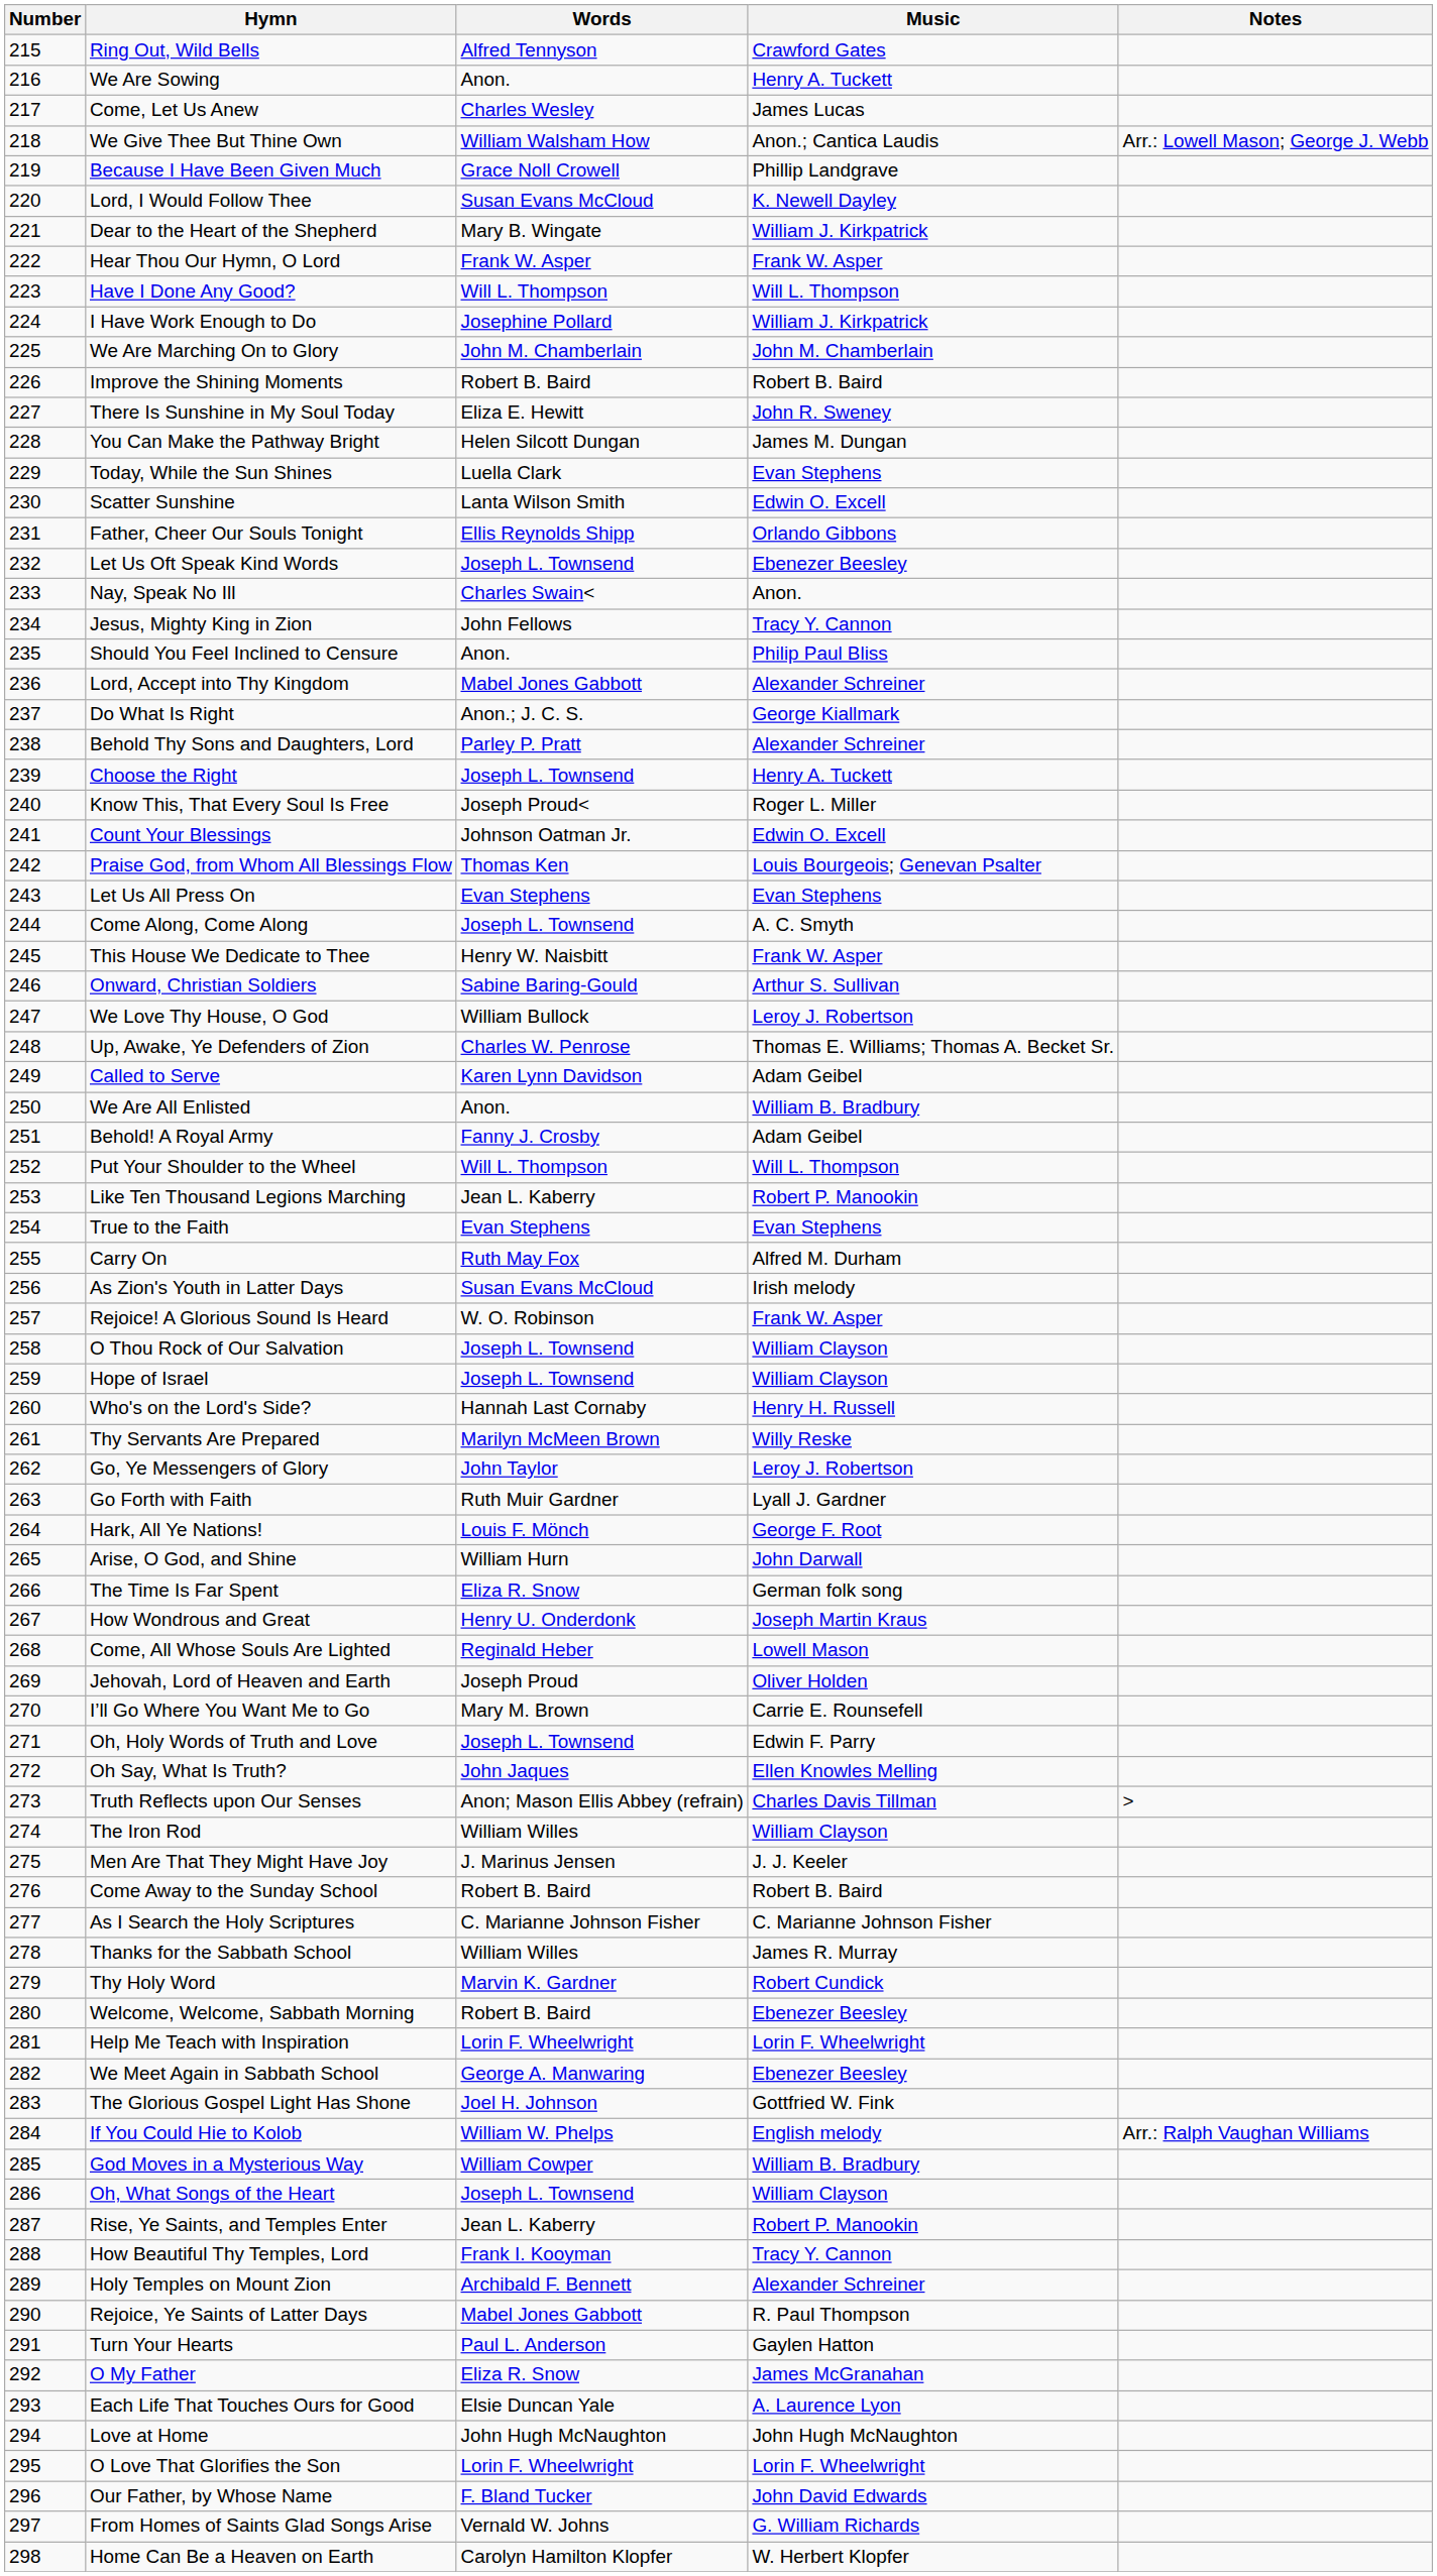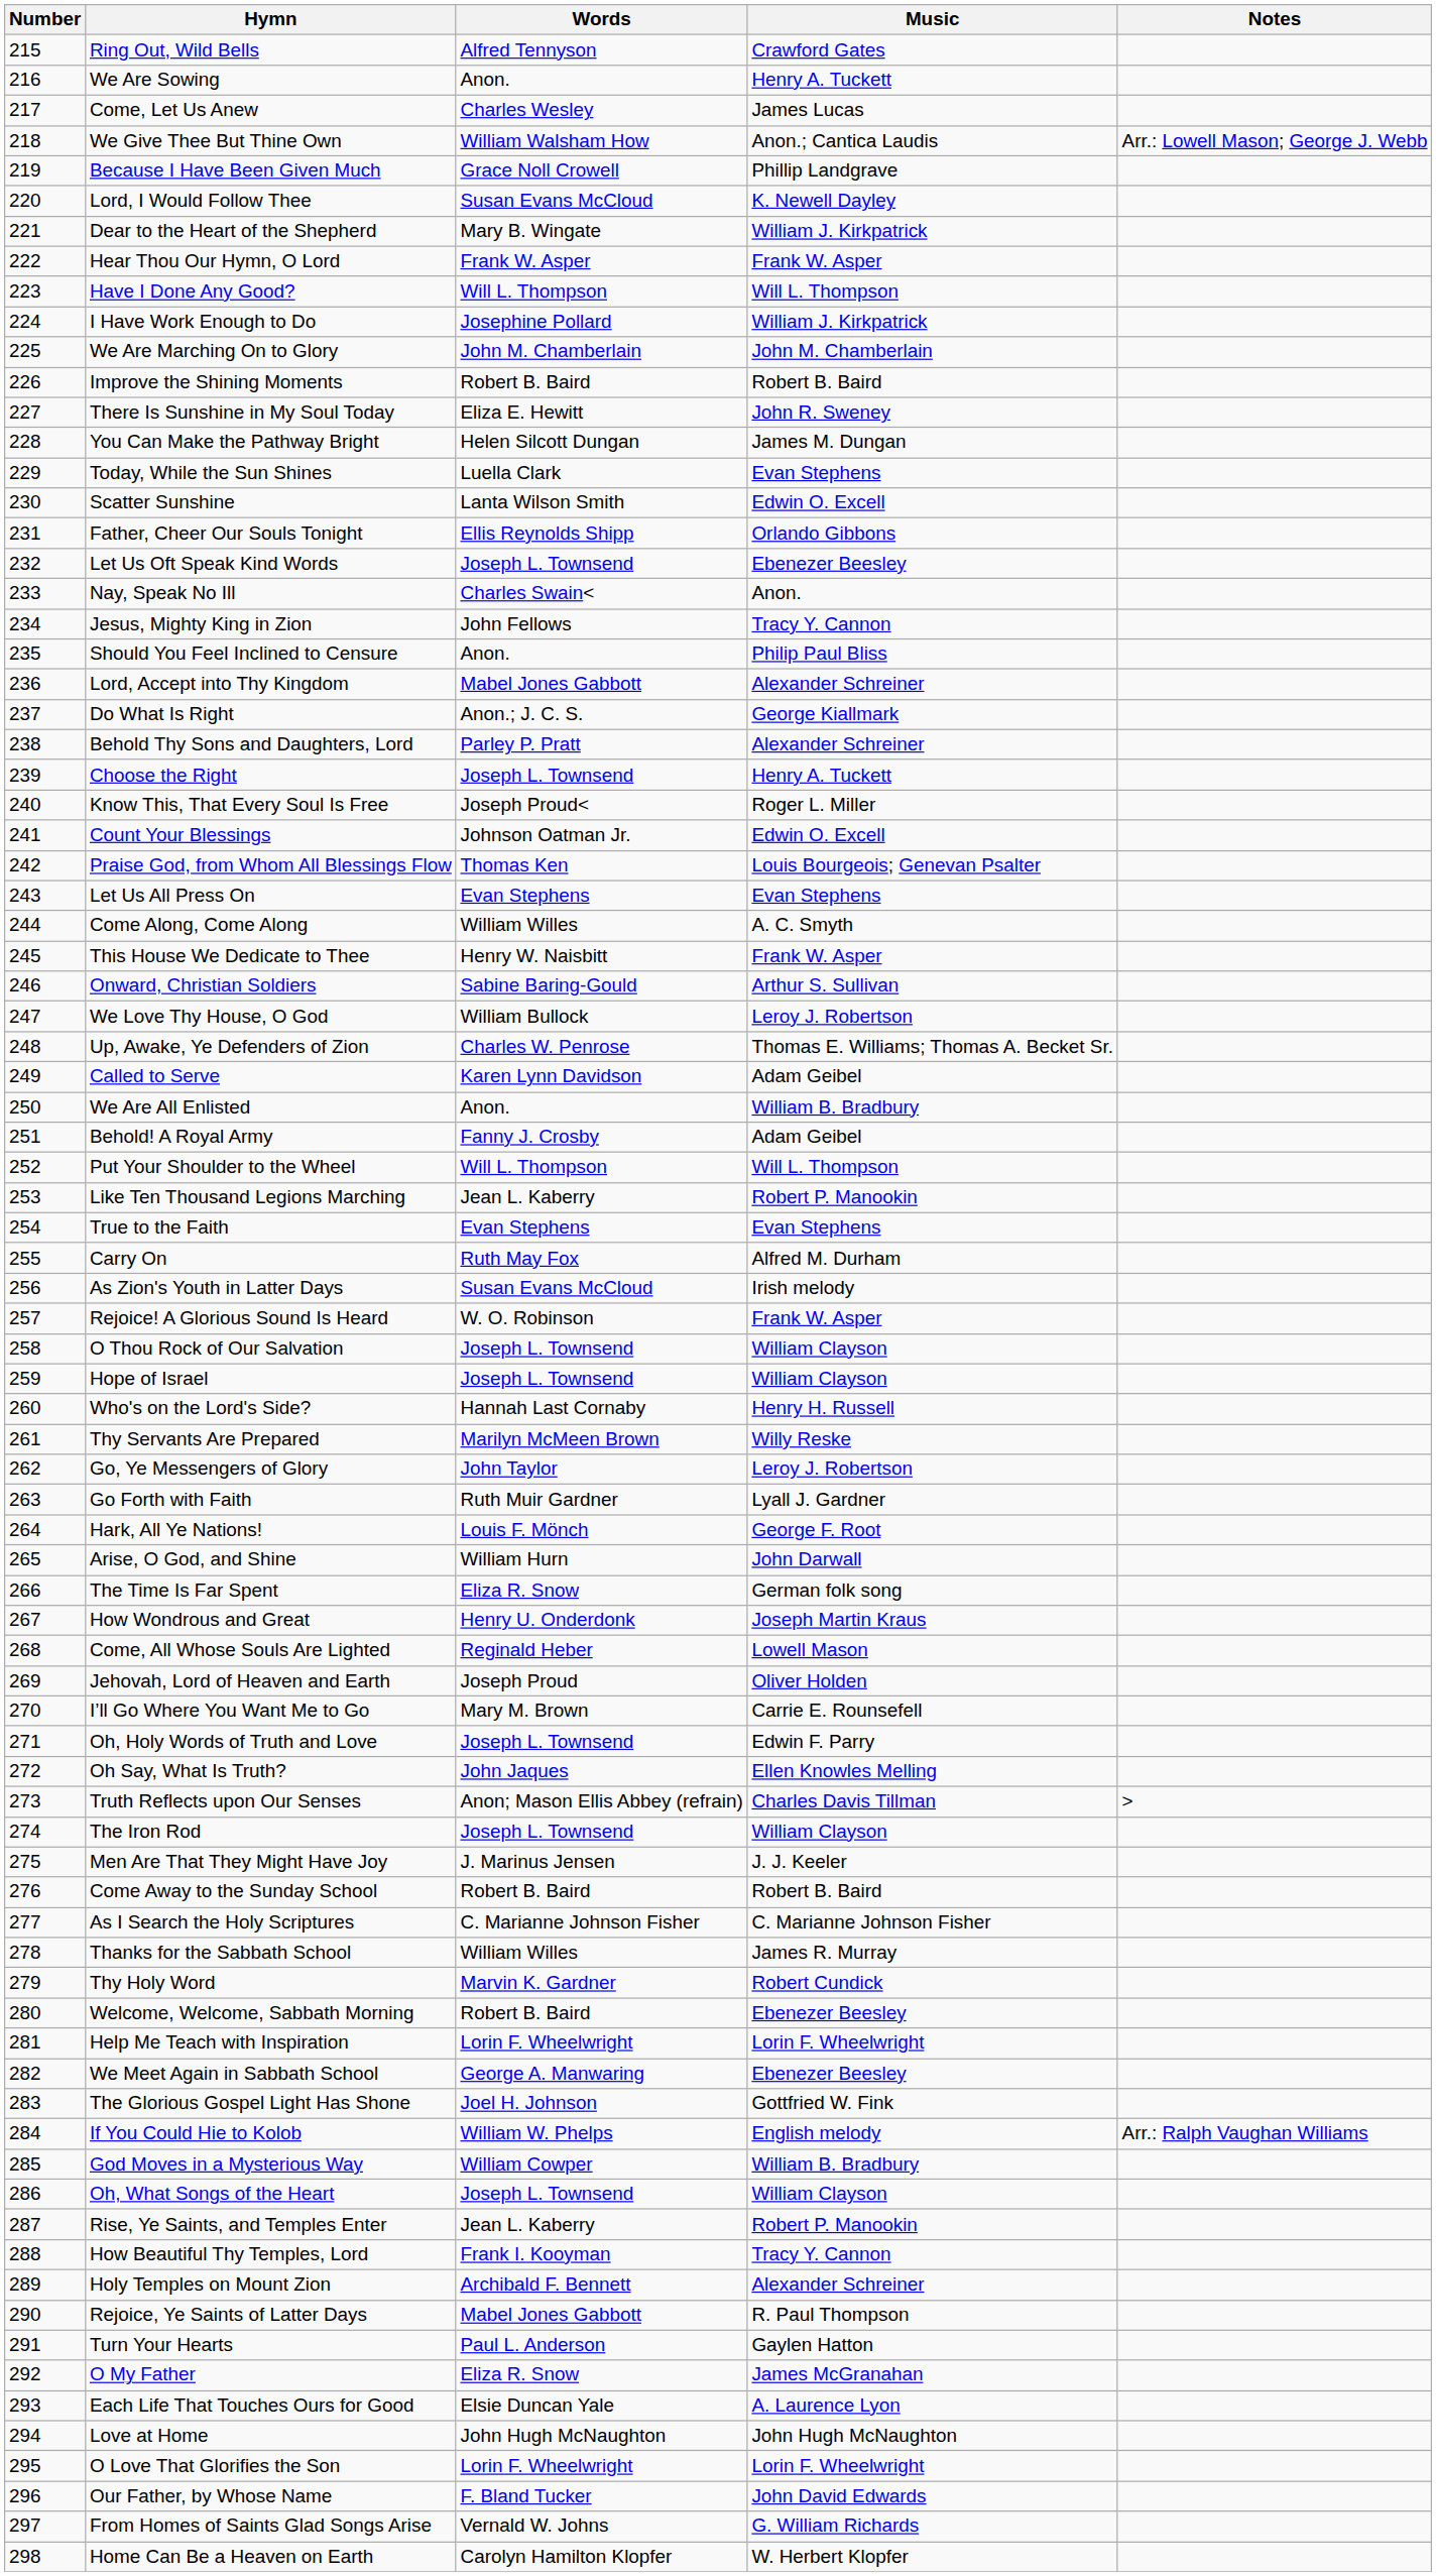Come Along, Come Along | Words: Joseph L. Townsend -> William Willes
The Iron Rod | Words: William Willes -> Joseph L. Townsend
